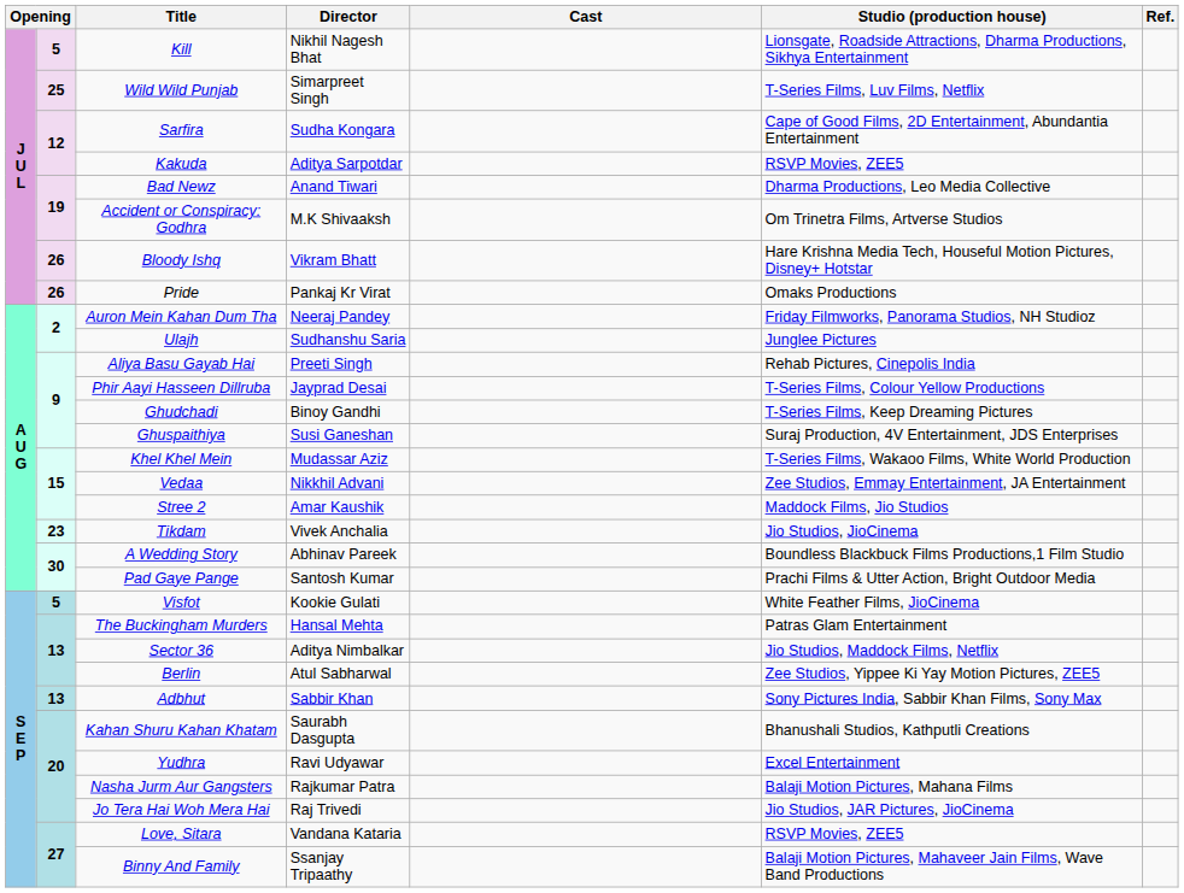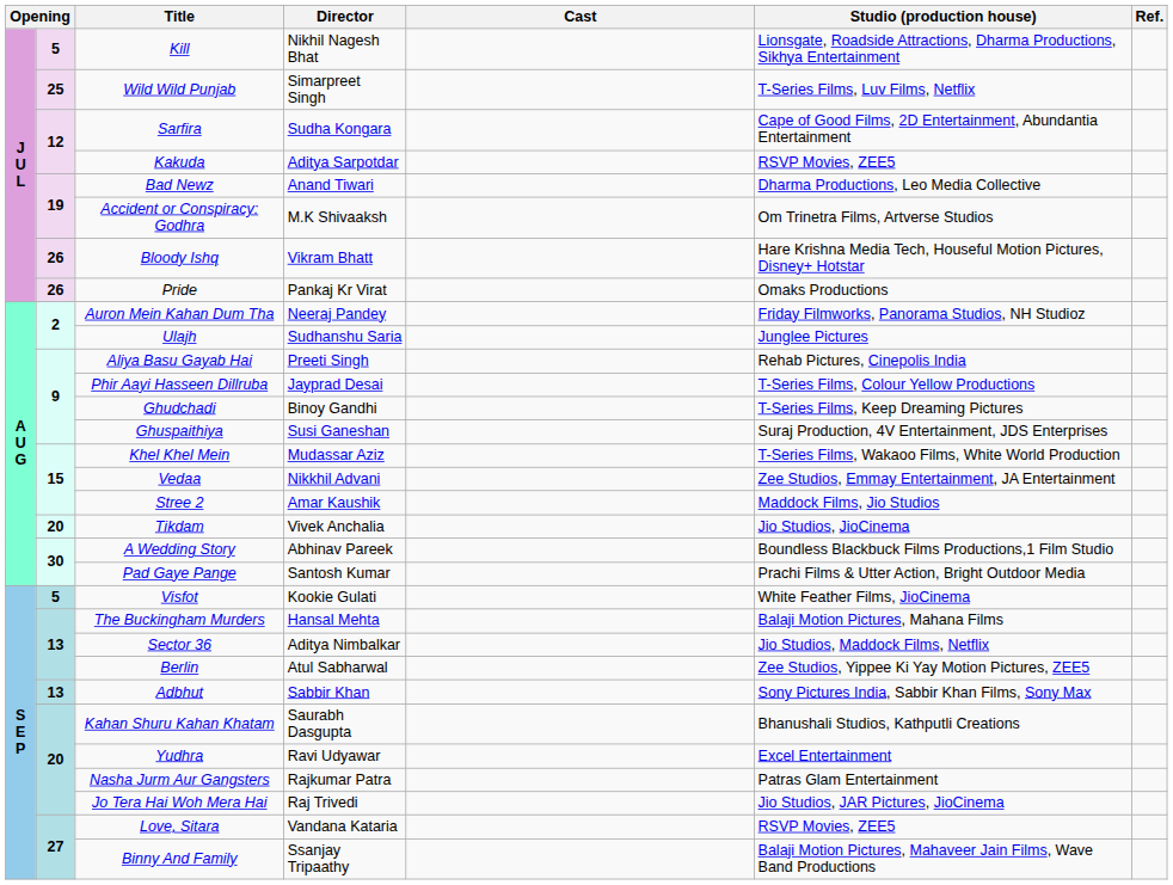Tikdam | column 2: 23 -> 20
The Buckingham Murders | Studio (production house): Patras Glam Entertainment -> Balaji Motion Pictures, Mahana Films
Nasha Jurm Aur Gangsters | Studio (production house): Balaji Motion Pictures, Mahana Films -> Patras Glam Entertainment
